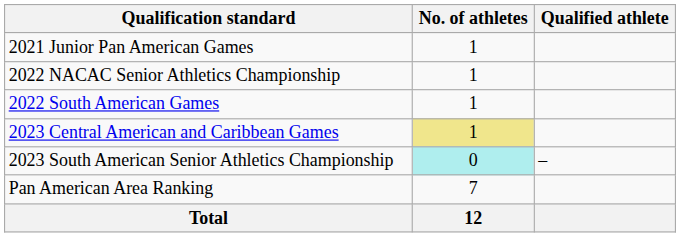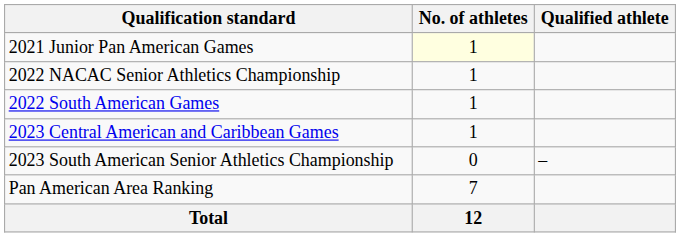2021 Junior Pan American Games | No. of athletes: no background -> lightyellow background
2023 Central American and Caribbean Games | No. of athletes: khaki background -> no background
2023 South American Senior Athletics Championship | No. of athletes: paleturquoise background -> no background
